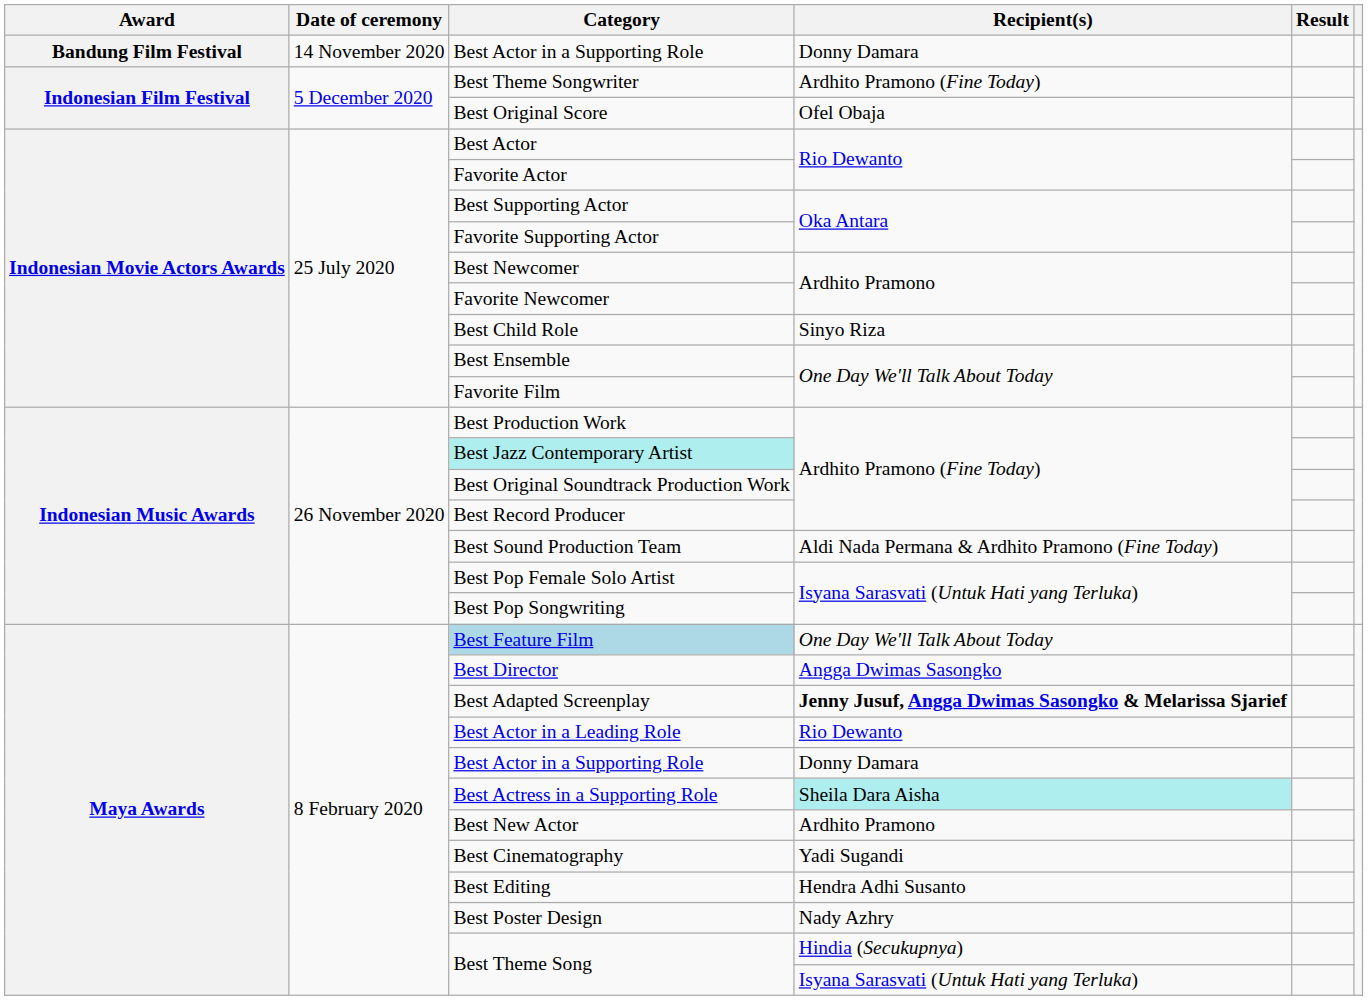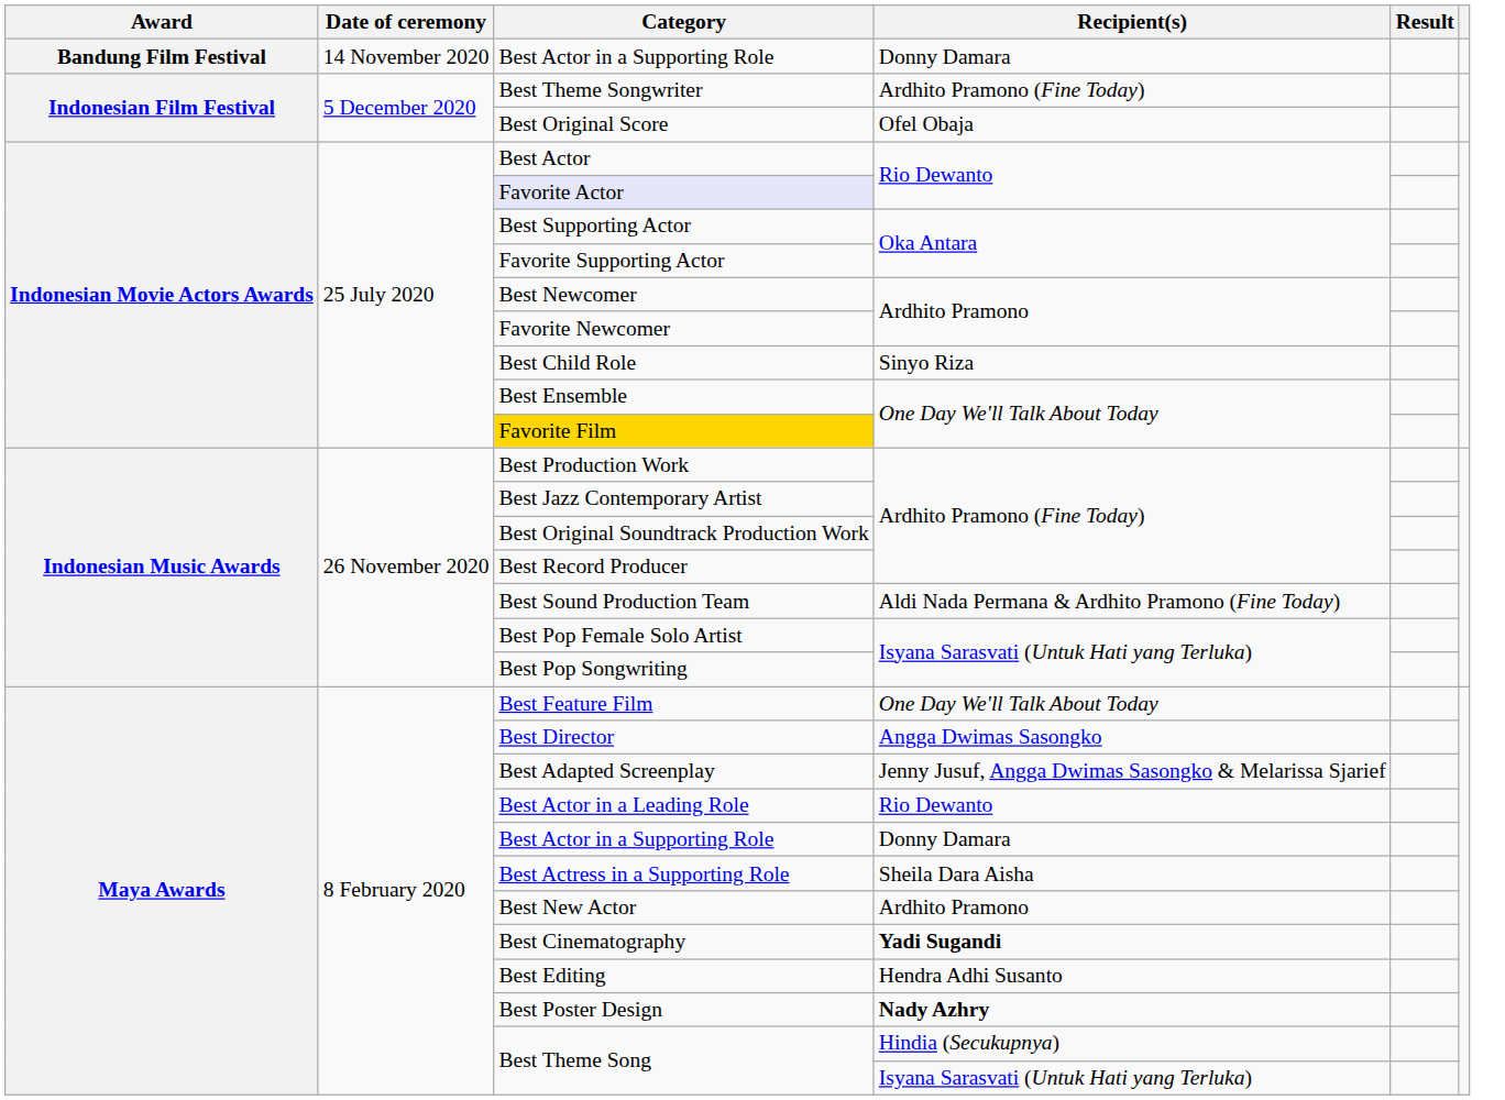Favorite Actor | Category: no background -> lavender background
Favorite Film | Category: no background -> gold background
Best Jazz Contemporary Artist | Category: paleturquoise background -> no background
Best Feature Film | Category: lightblue background -> no background
Best Adapted Screenplay | Recipient(s): bold -> normal
Best Actress in a Supporting Role | Recipient(s): paleturquoise background -> no background
Best Cinematography | Recipient(s): normal -> bold
Best Poster Design | Recipient(s): normal -> bold
